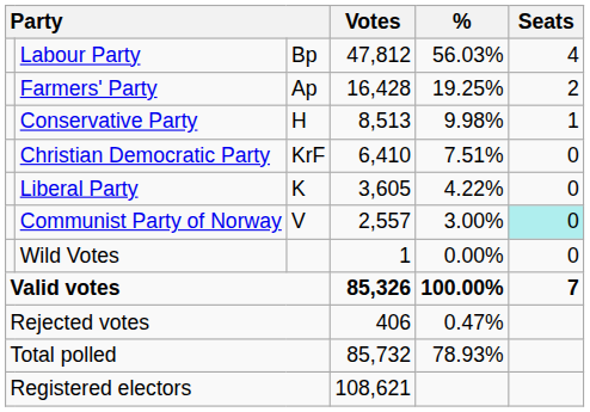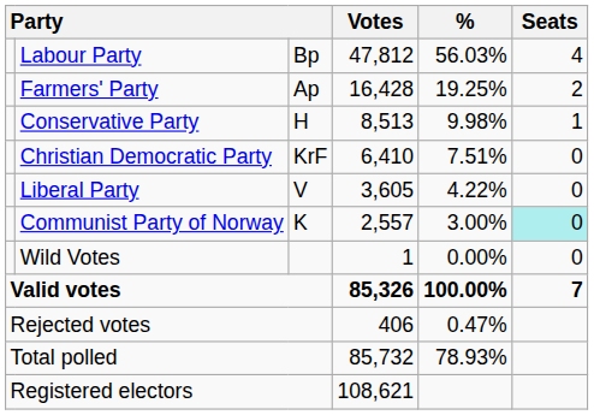Liberal Party | column 3: K -> V
Communist Party of Norway | column 3: V -> K
